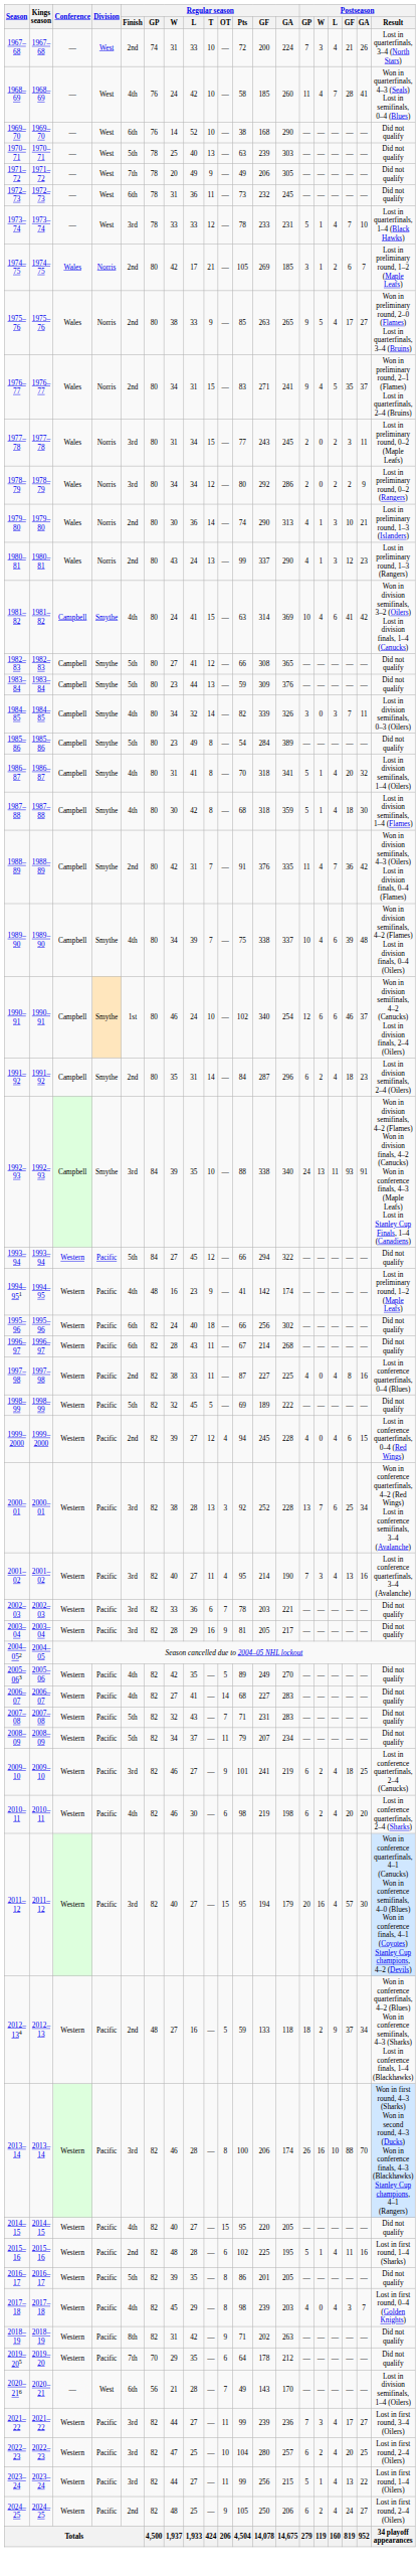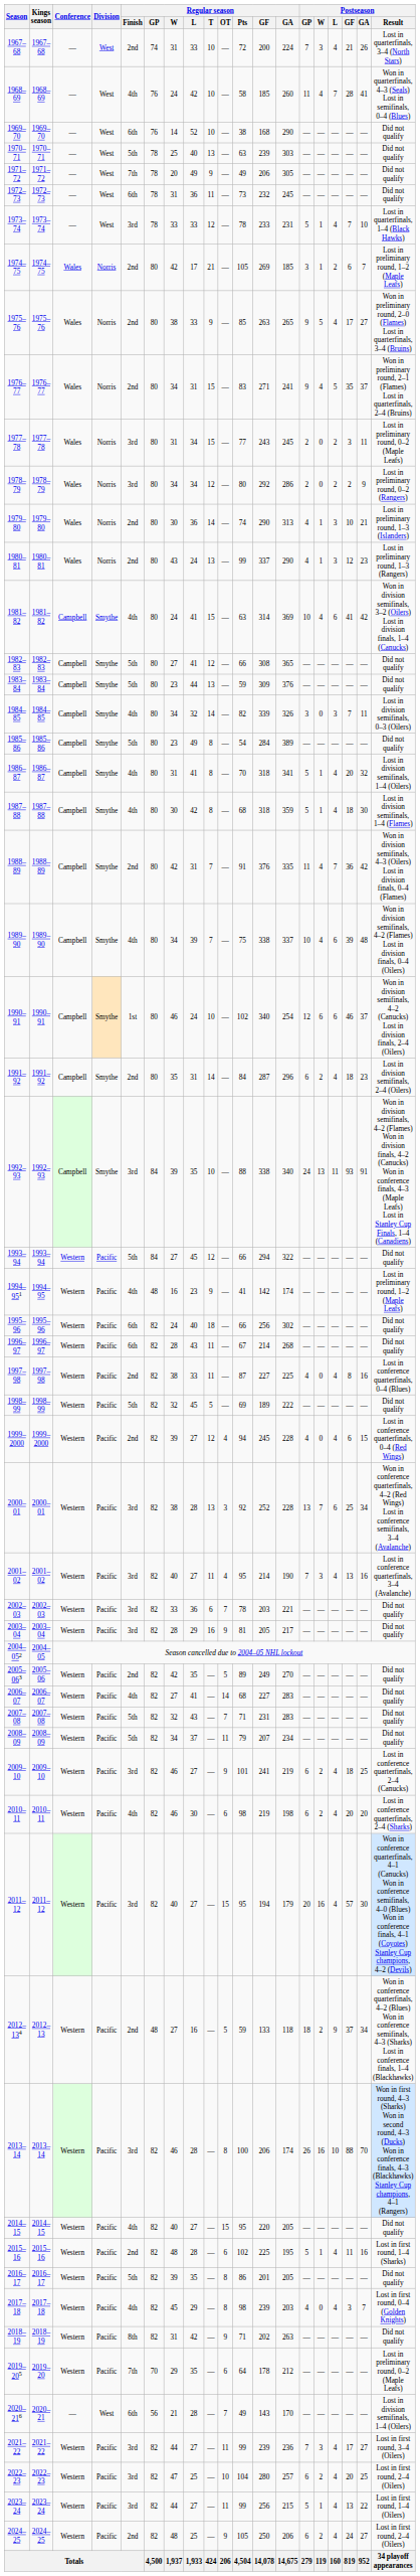2005–063 | Regular season / Finish: 4th -> 2nd
2019–205 | Postseason / Result: Did not qualify -> Lost in preliminary round, 0–2 (Maple Leafs)
